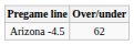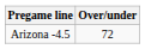Arizona -4.5 | Over/under: 62 -> 72
